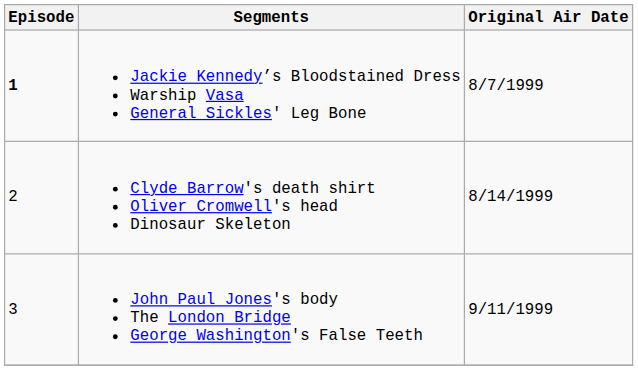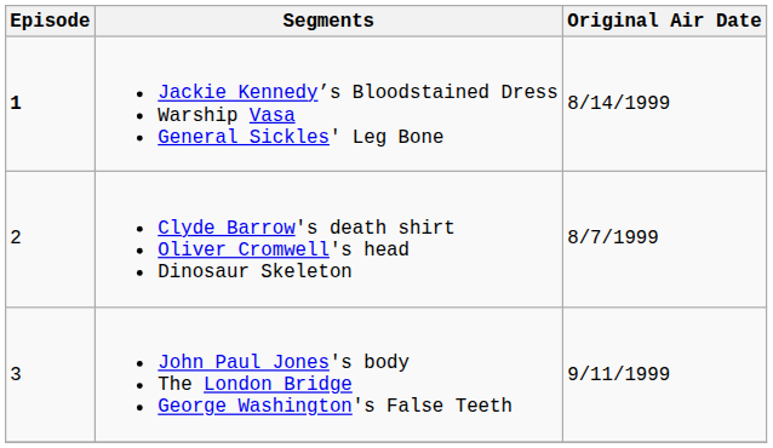row 2 | Original Air Date: 8/7/1999 -> 8/14/1999
row 3 | Original Air Date: 8/14/1999 -> 8/7/1999
